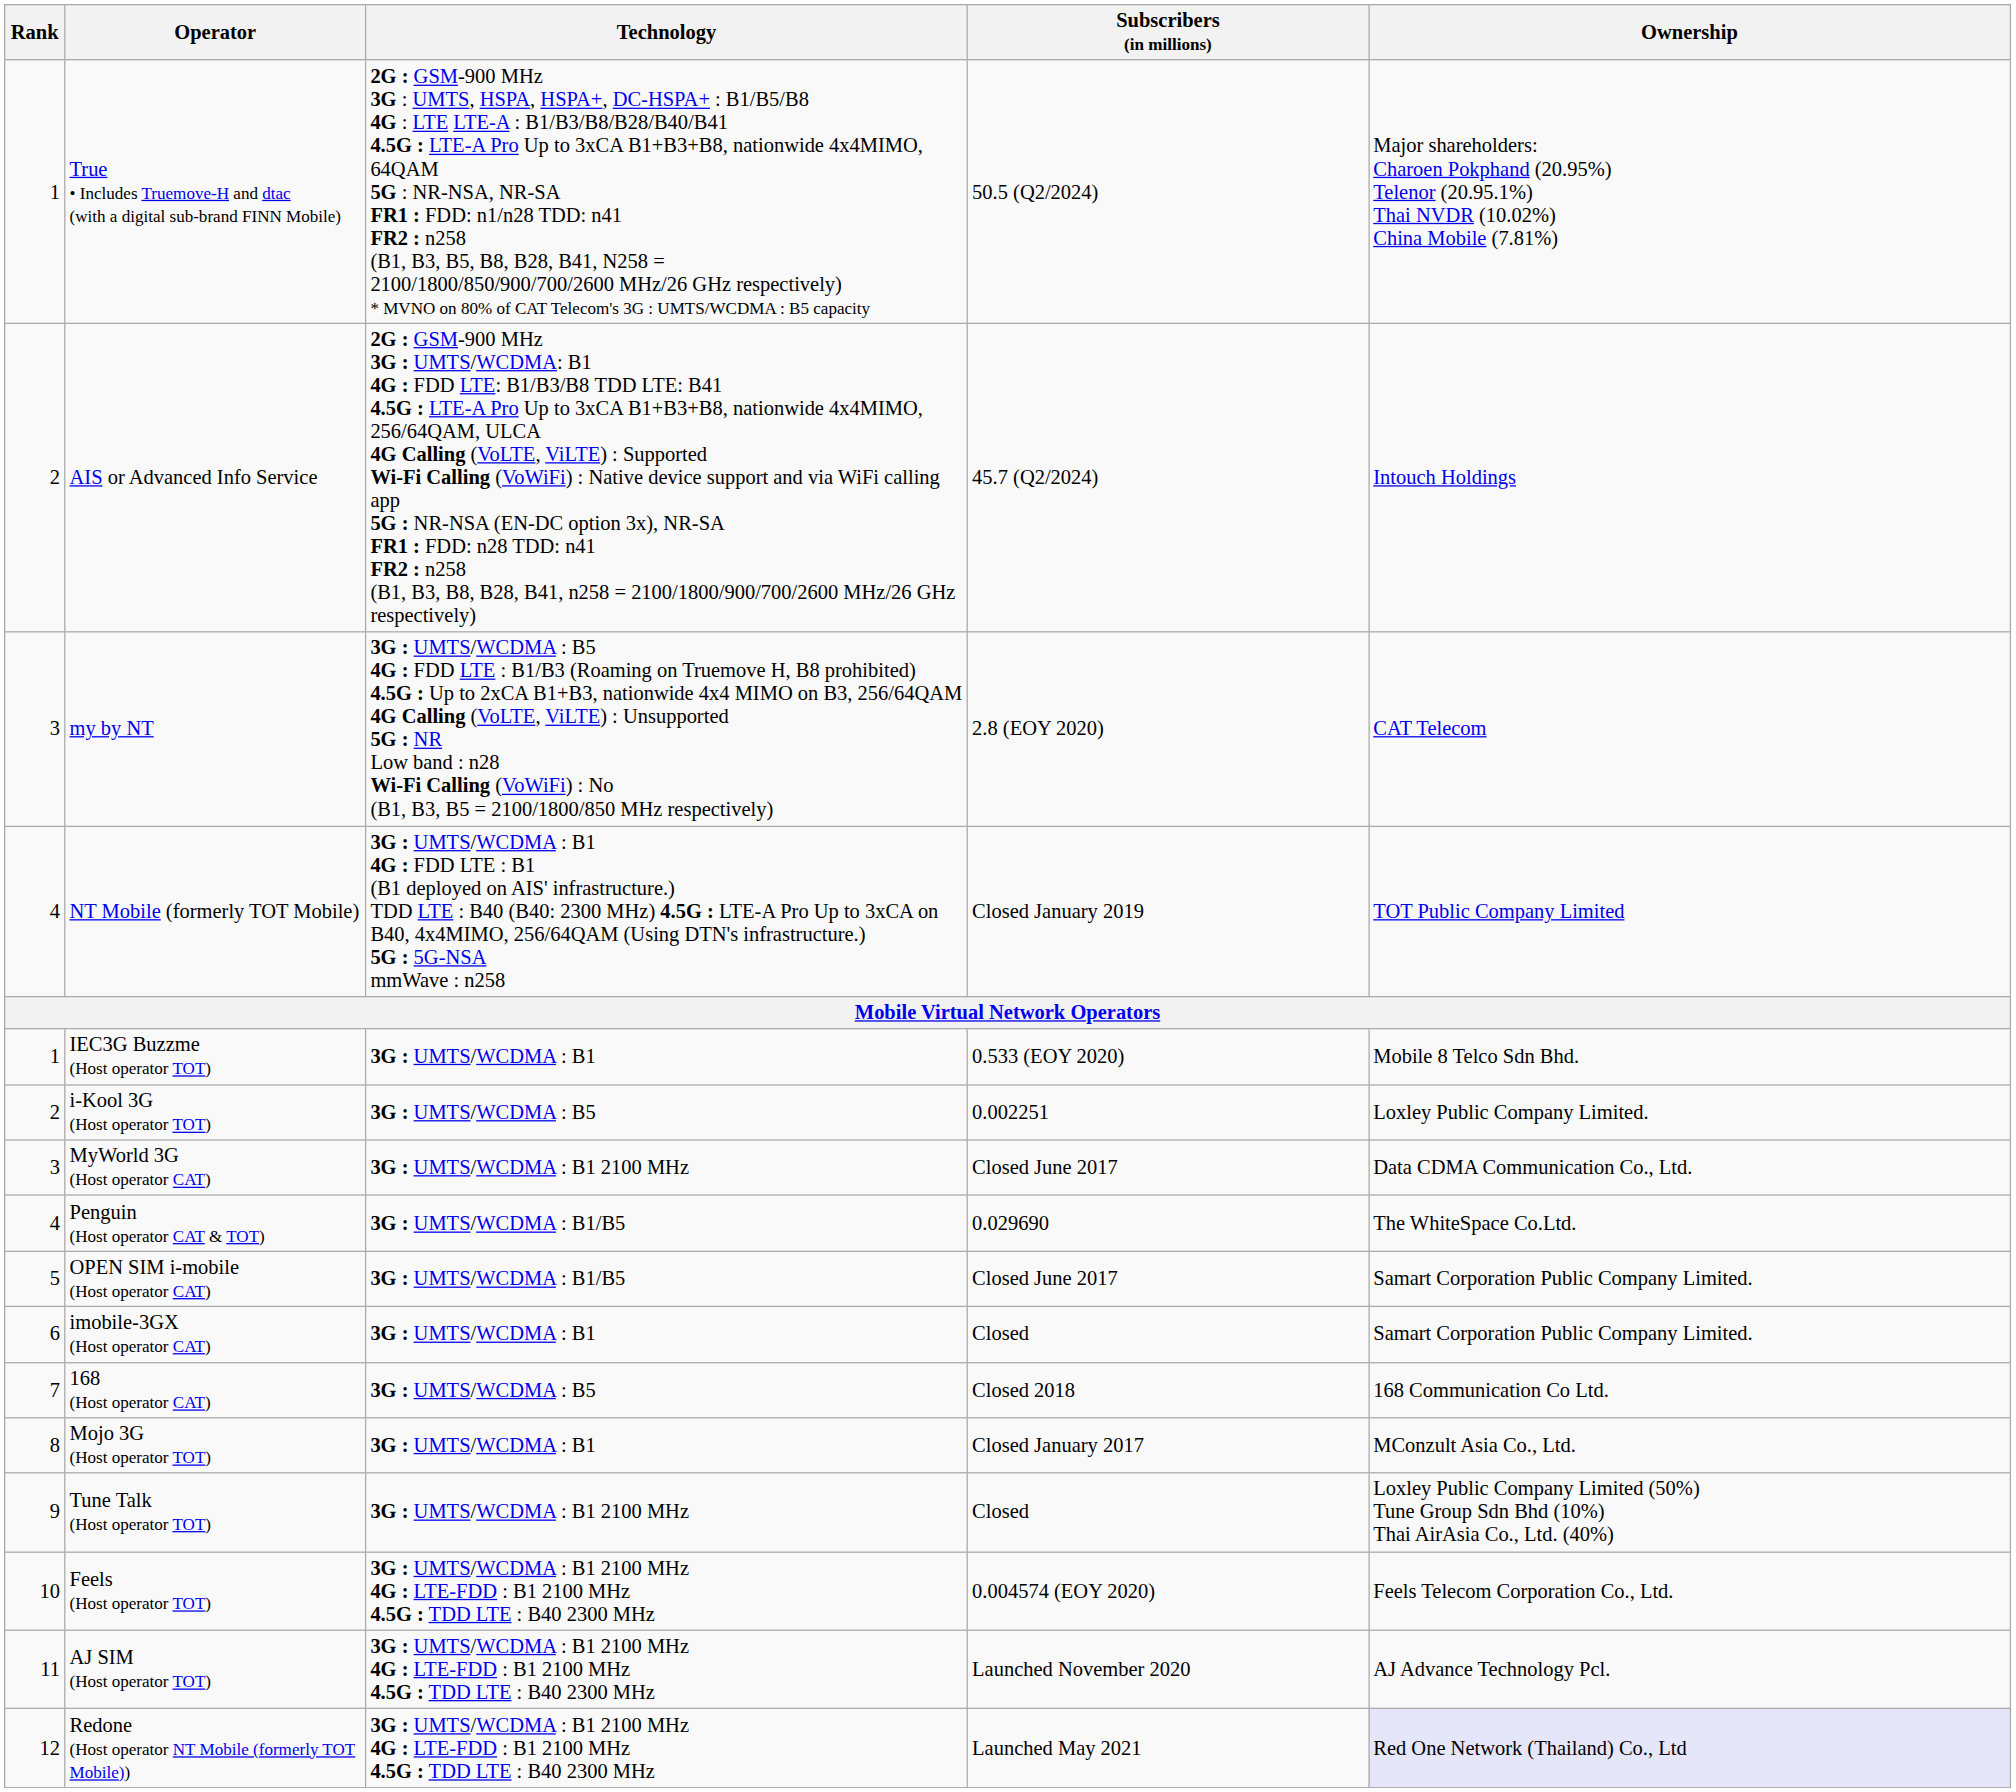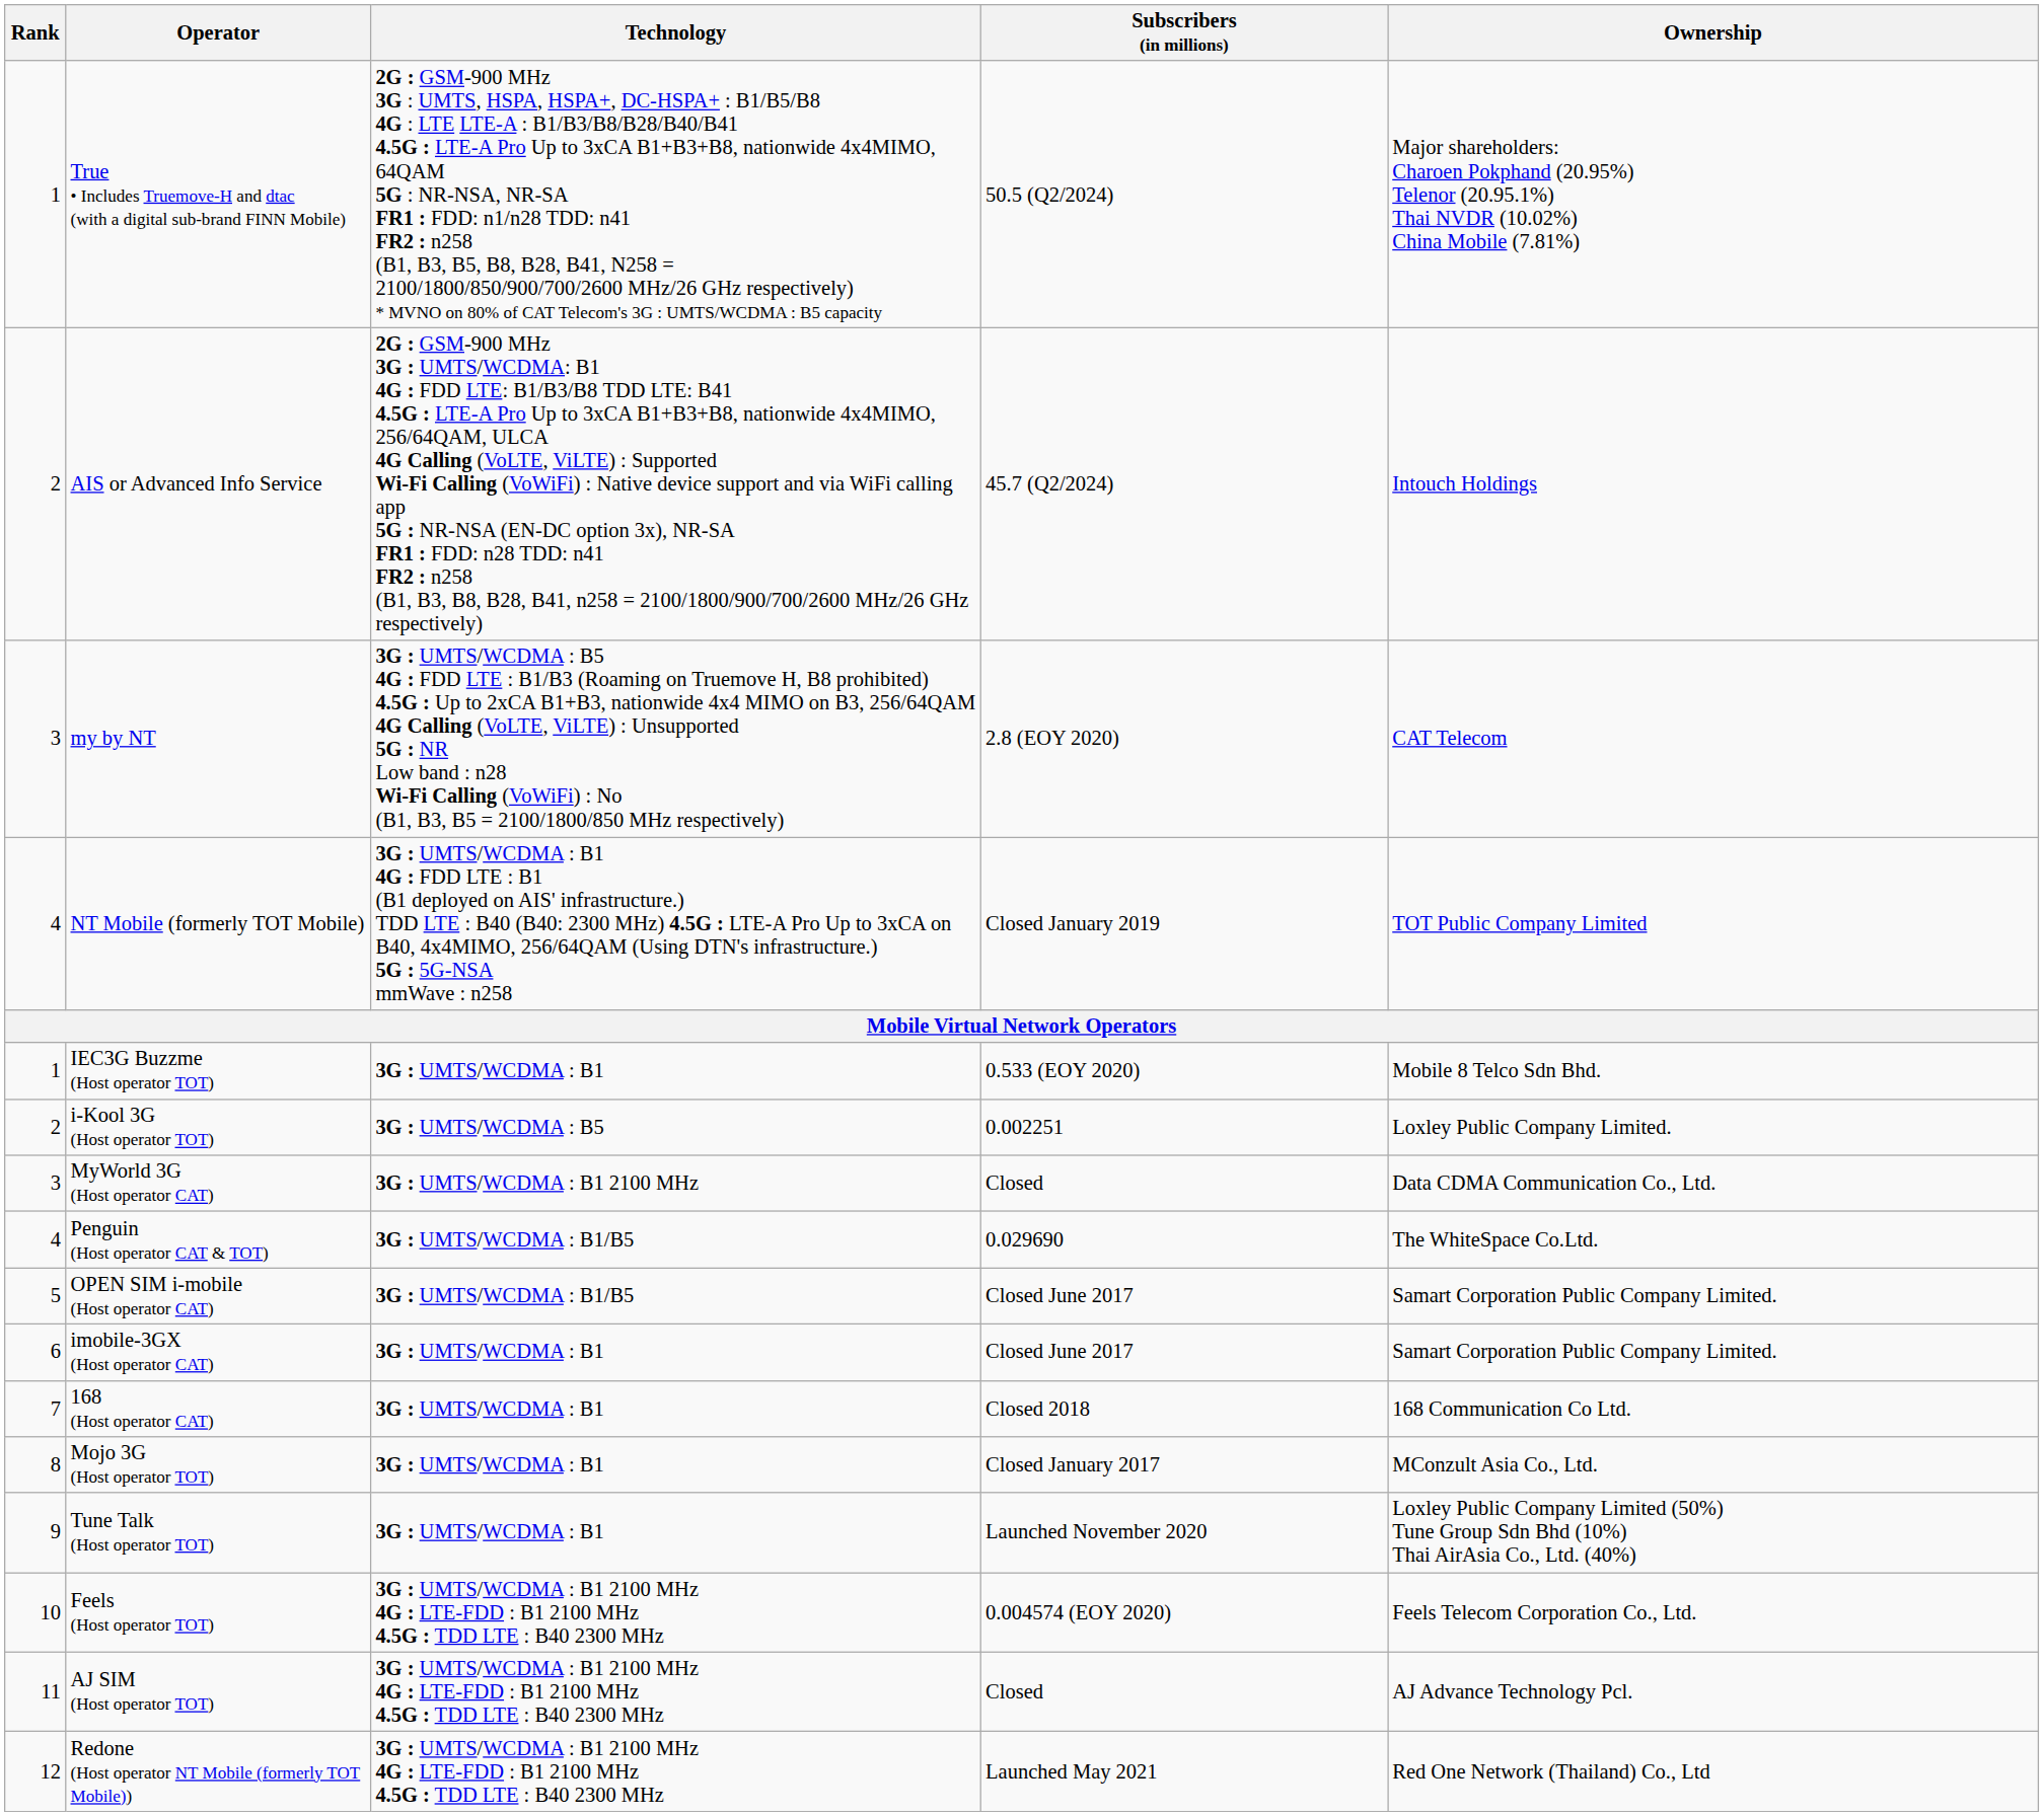MyWorld 3G (Host operator CAT) | Subscribers (in millions): Closed June 2017 -> Closed
imobile-3GX (Host operator CAT) | Subscribers (in millions): Closed -> Closed June 2017
168 (Host operator CAT) | Technology: 3G : UMTS/WCDMA : B5 -> 3G : UMTS/WCDMA : B1
Tune Talk (Host operator TOT) | Technology: 3G : UMTS/WCDMA : B1 2100 MHz -> 3G : UMTS/WCDMA : B1
Tune Talk (Host operator TOT) | Subscribers (in millions): Closed -> Launched November 2020
AJ SIM (Host operator TOT) | Subscribers (in millions): Launched November 2020 -> Closed
Redone (Host operator NT Mobile (formerly TOT Mobile)) | Ownership: lavender background -> no background
